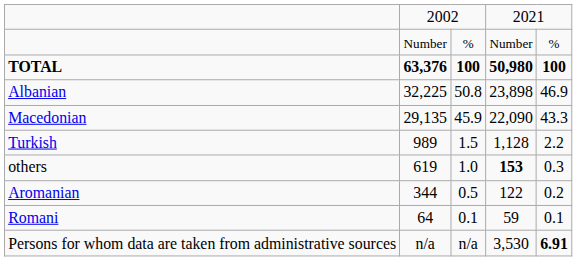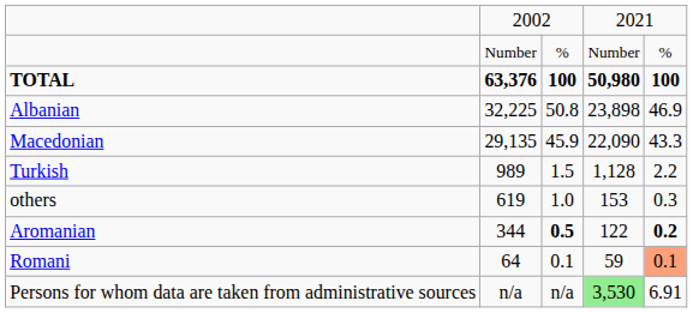others | column 4: bold -> normal
Aromanian | column 3: normal -> bold
Aromanian | column 5: normal -> bold
Romani | column 5: no background -> lightsalmon background
Persons for whom data are taken from administrative sources | column 4: no background -> lightgreen background
Persons for whom data are taken from administrative sources | column 5: bold -> normal
